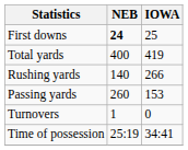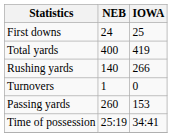First downs | NEB: bold -> normal
rows swapped: Passing yards <-> Turnovers
